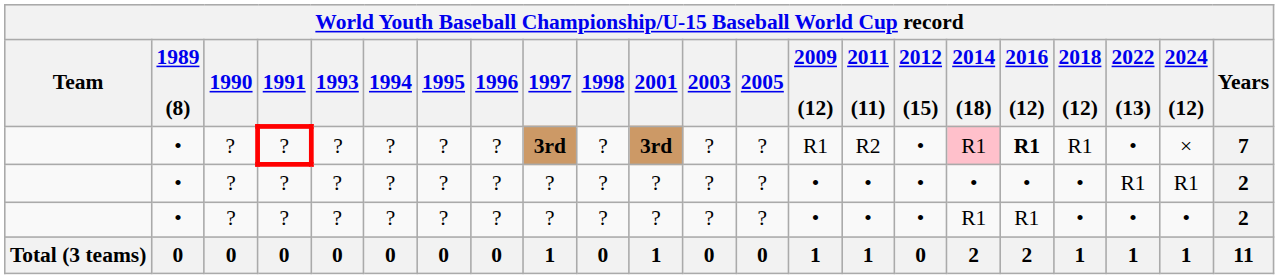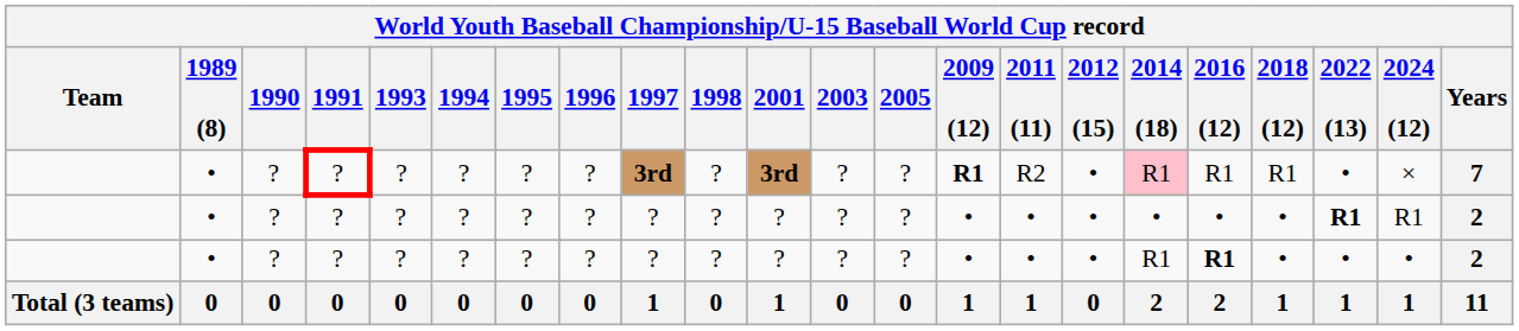row 3 | 2009 (12): normal -> bold
row 3 | 2016 (12): bold -> normal
row 4 | 2022 (13): normal -> bold
row 5 | 2016 (12): normal -> bold
